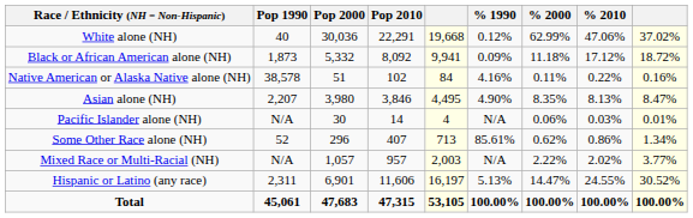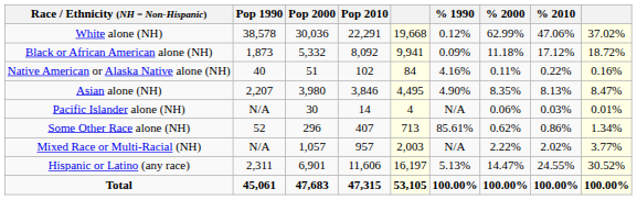White alone (NH) | Pop 1990: 40 -> 38,578
Native American or Alaska Native alone (NH) | Pop 1990: 38,578 -> 40
